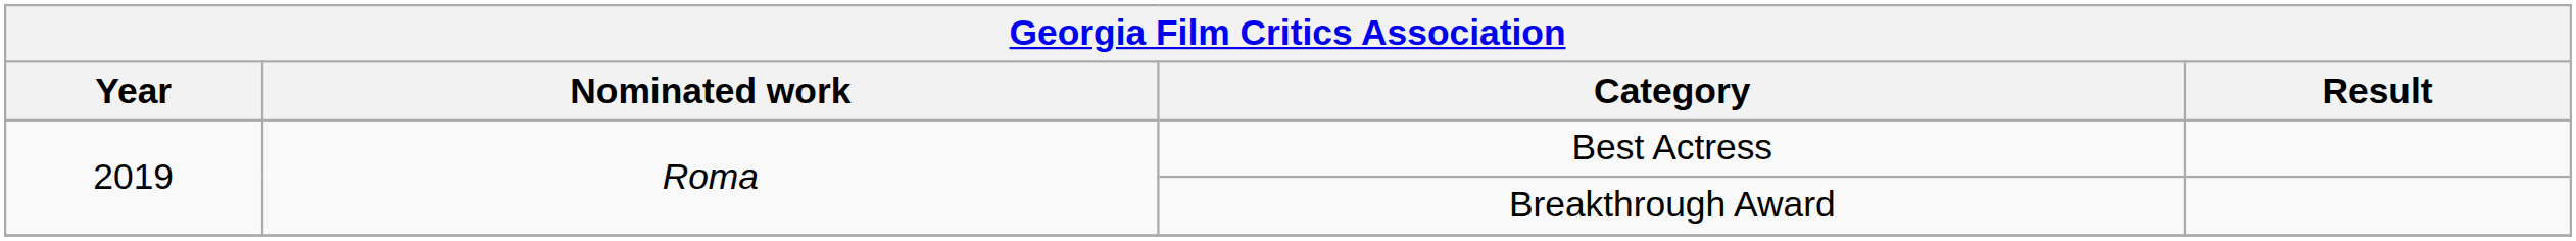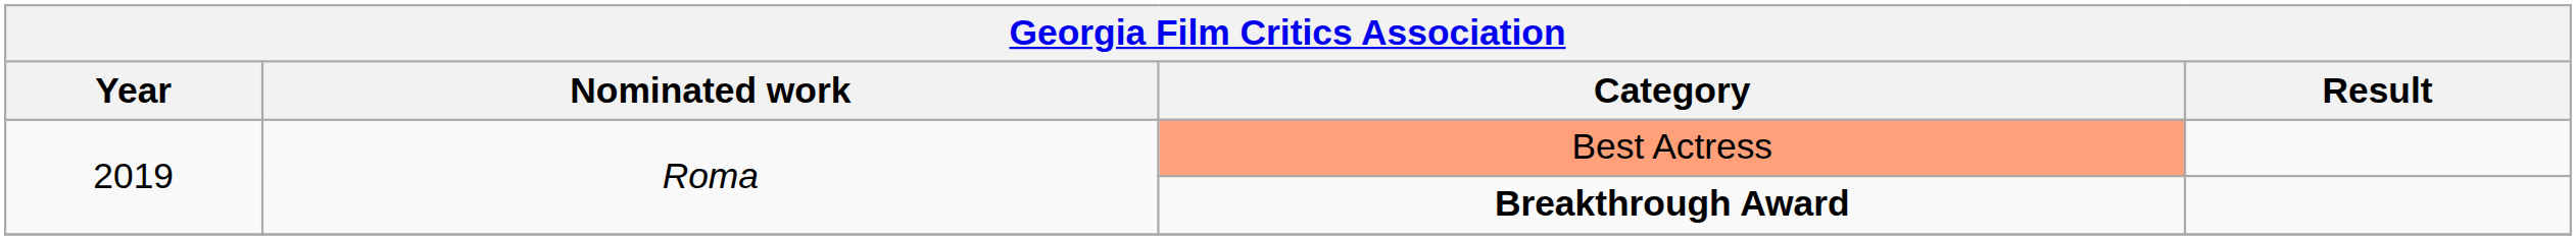Best Actress | Category: no background -> lightsalmon background
Breakthrough Award | Category: normal -> bold
